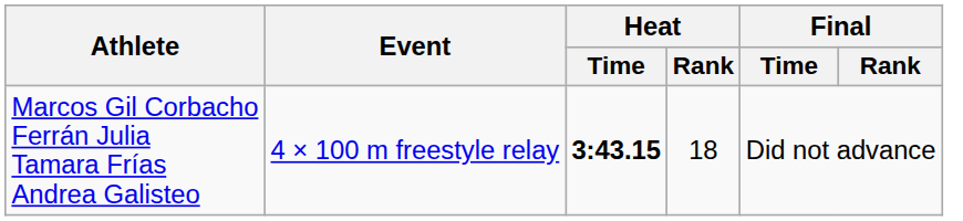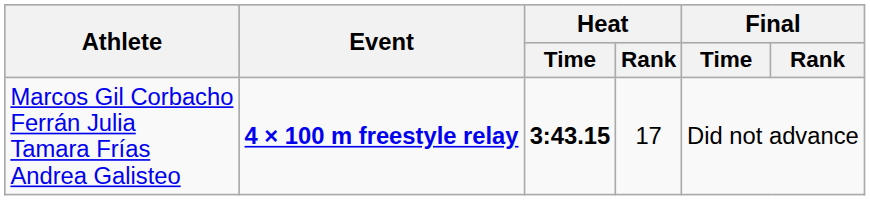row 3 | Event: normal -> bold
row 3 | Heat / Rank: 18 -> 17
